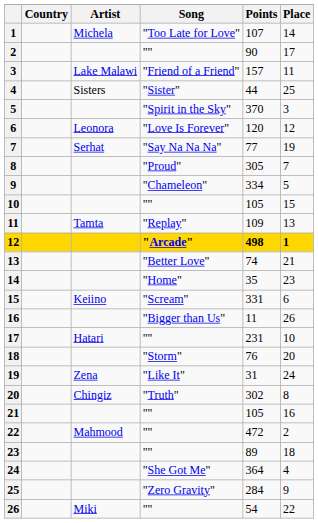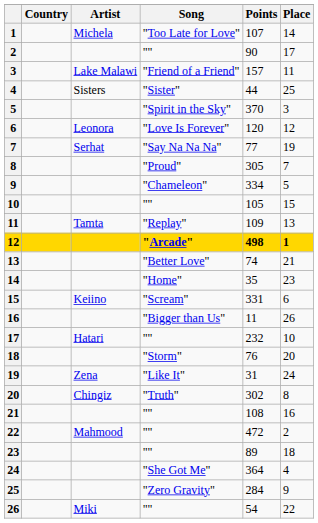row 18 | Points: 231 -> 232
row 22 | Points: 105 -> 108
